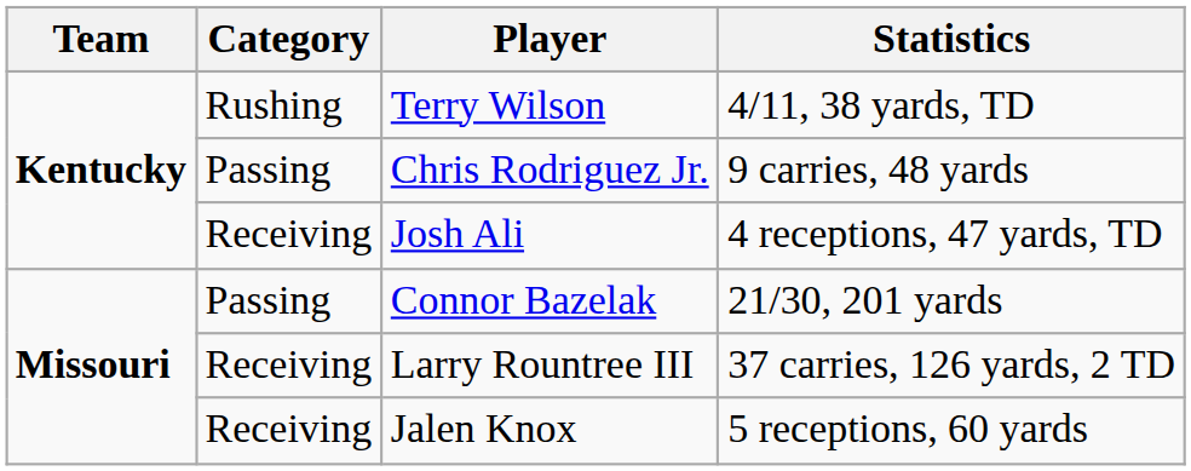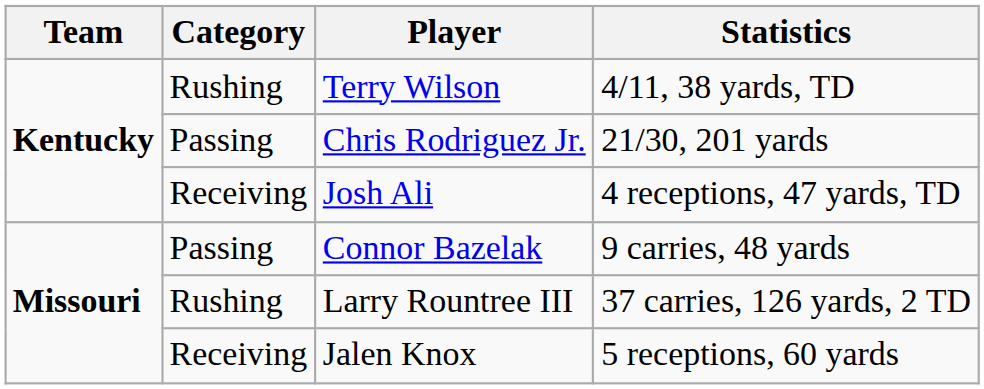Chris Rodriguez Jr. | Statistics: 9 carries, 48 yards -> 21/30, 201 yards
Connor Bazelak | Statistics: 21/30, 201 yards -> 9 carries, 48 yards
Larry Rountree III | Category: Receiving -> Rushing
